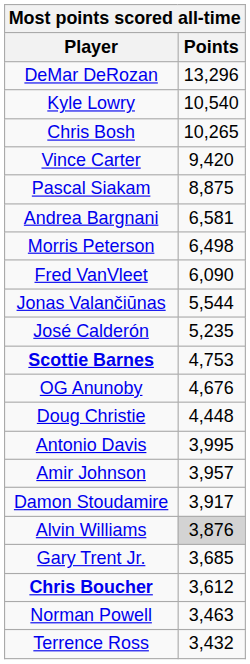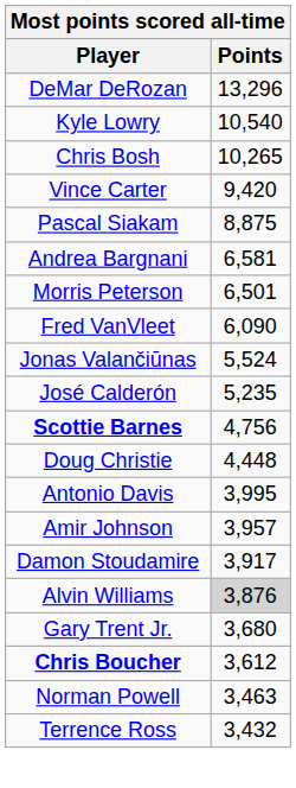Morris Peterson | Points: 6,498 -> 6,501
Jonas Valančiūnas | Points: 5,544 -> 5,524
Scottie Barnes | Points: 4,753 -> 4,756
- row: OG Anunoby | 4,676
Gary Trent Jr. | Points: 3,685 -> 3,680
